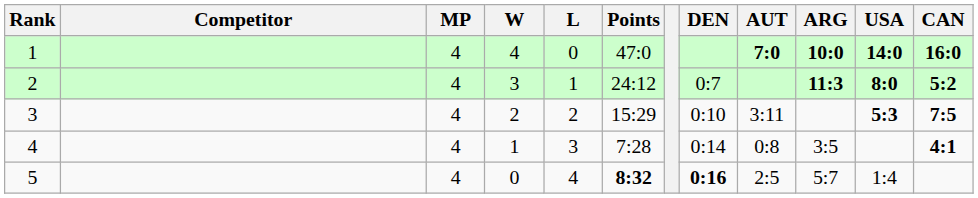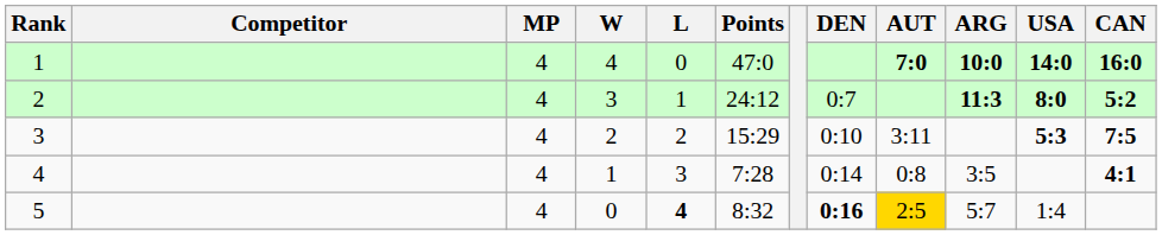5 | L: normal -> bold
5 | Points: bold -> normal
5 | AUT: no background -> gold background
